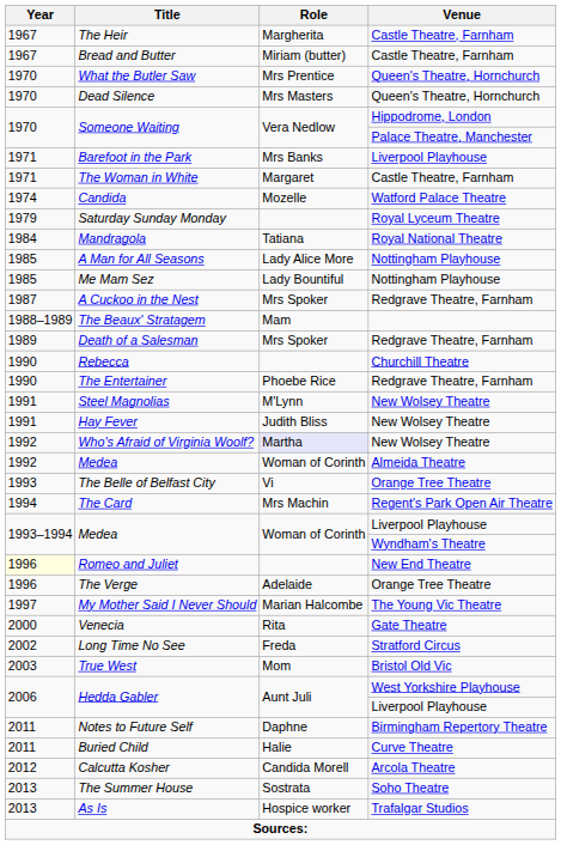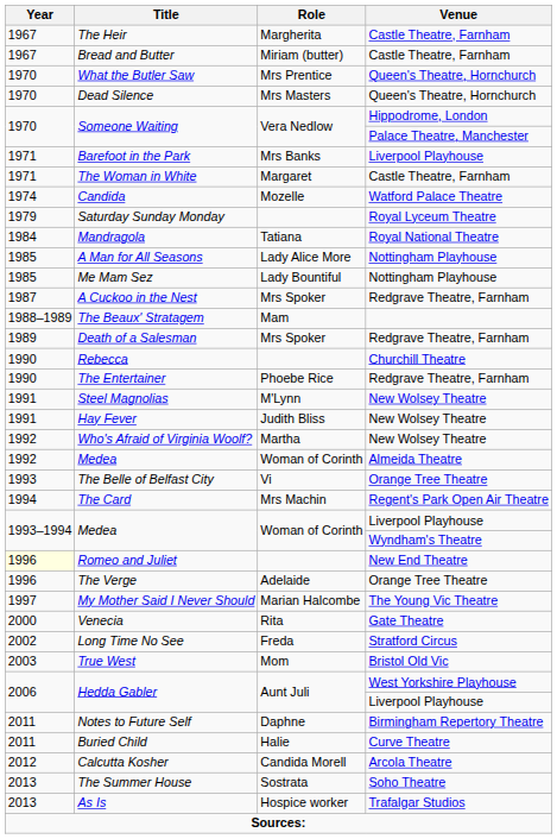Who's Afraid of Virginia Woolf? | Role: lavender background -> no background
